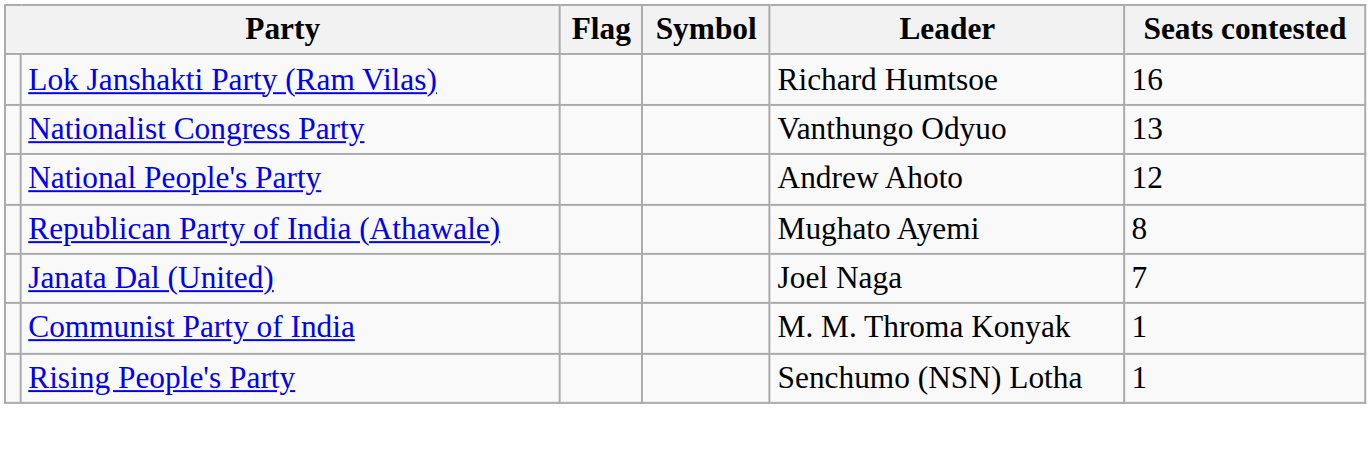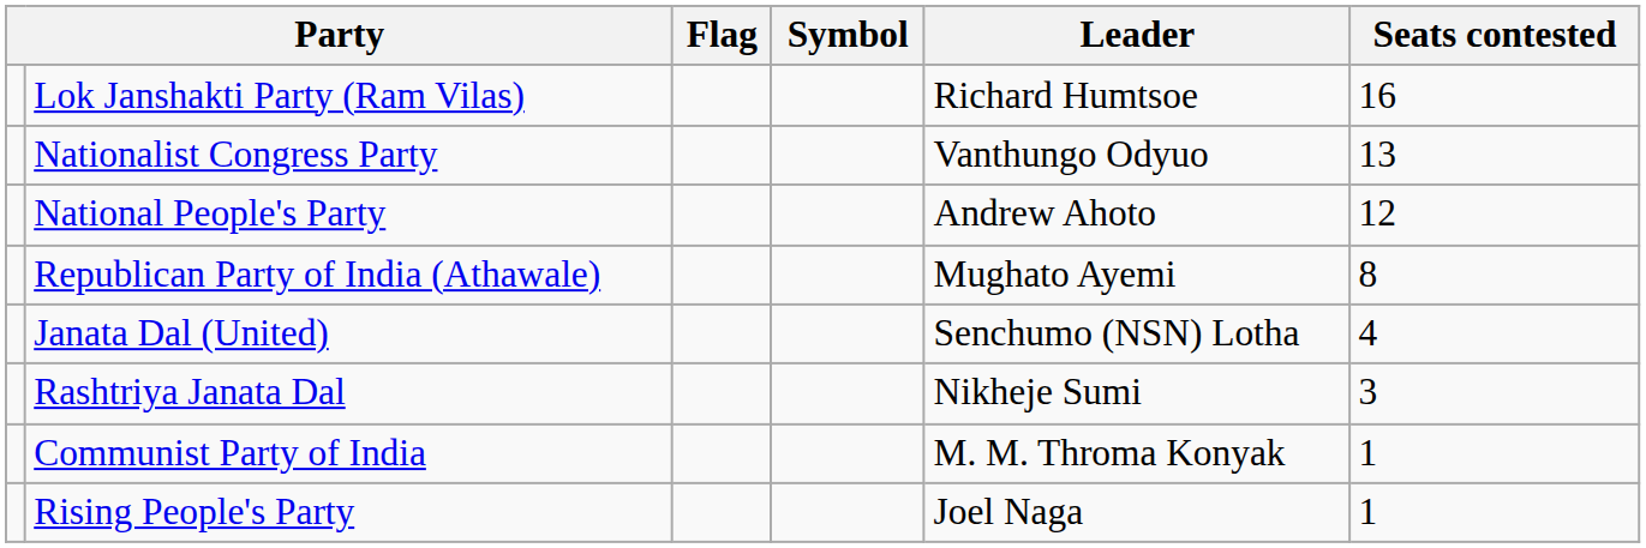Janata Dal (United) | Leader: Joel Naga -> Senchumo (NSN) Lotha
Janata Dal (United) | Seats contested: 7 -> 4
+ row: Rashtriya Janata Dal | Nikheje Sumi | 3
Rising People's Party | Leader: Senchumo (NSN) Lotha -> Joel Naga
